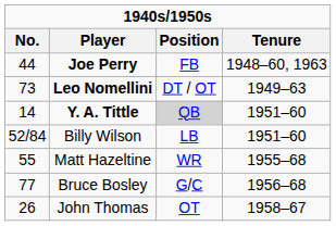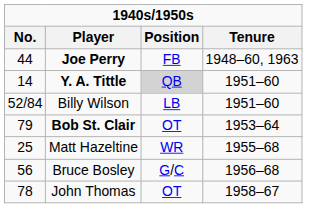- row: 73 | Leo Nomellini | DT / OT | 1949–63
+ row: 79 | Bob St. Clair | OT | 1953–64
Matt Hazeltine | No.: 55 -> 25
Bruce Bosley | No.: 77 -> 56
John Thomas | No.: 26 -> 78
